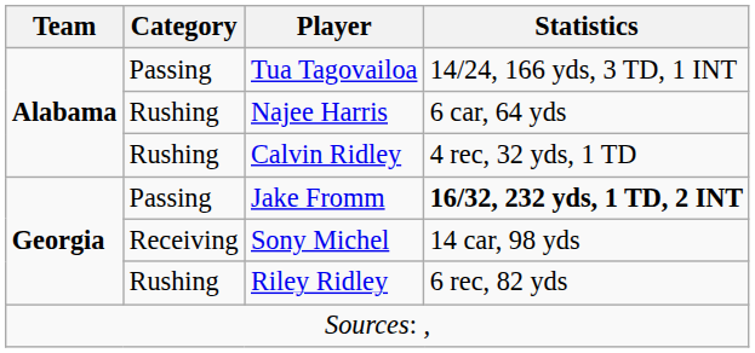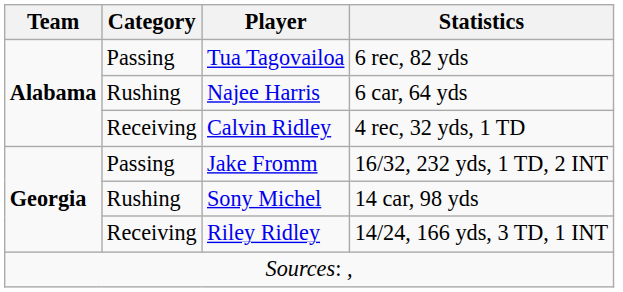Tua Tagovailoa | Statistics: 14/24, 166 yds, 3 TD, 1 INT -> 6 rec, 82 yds
Calvin Ridley | Category: Rushing -> Receiving
Jake Fromm | Statistics: bold -> normal
Sony Michel | Category: Receiving -> Rushing
Riley Ridley | Category: Rushing -> Receiving
Riley Ridley | Statistics: 6 rec, 82 yds -> 14/24, 166 yds, 3 TD, 1 INT
